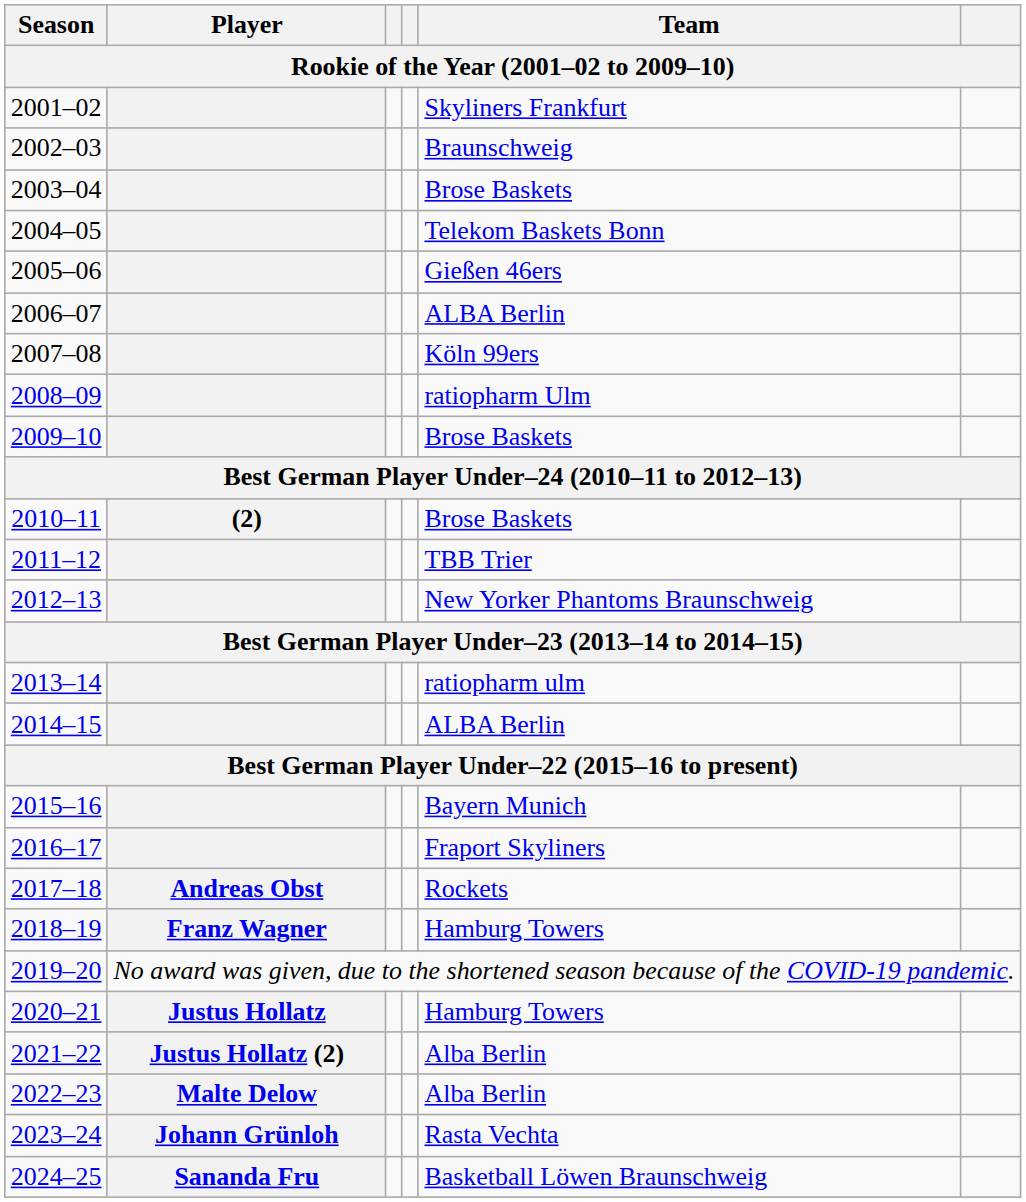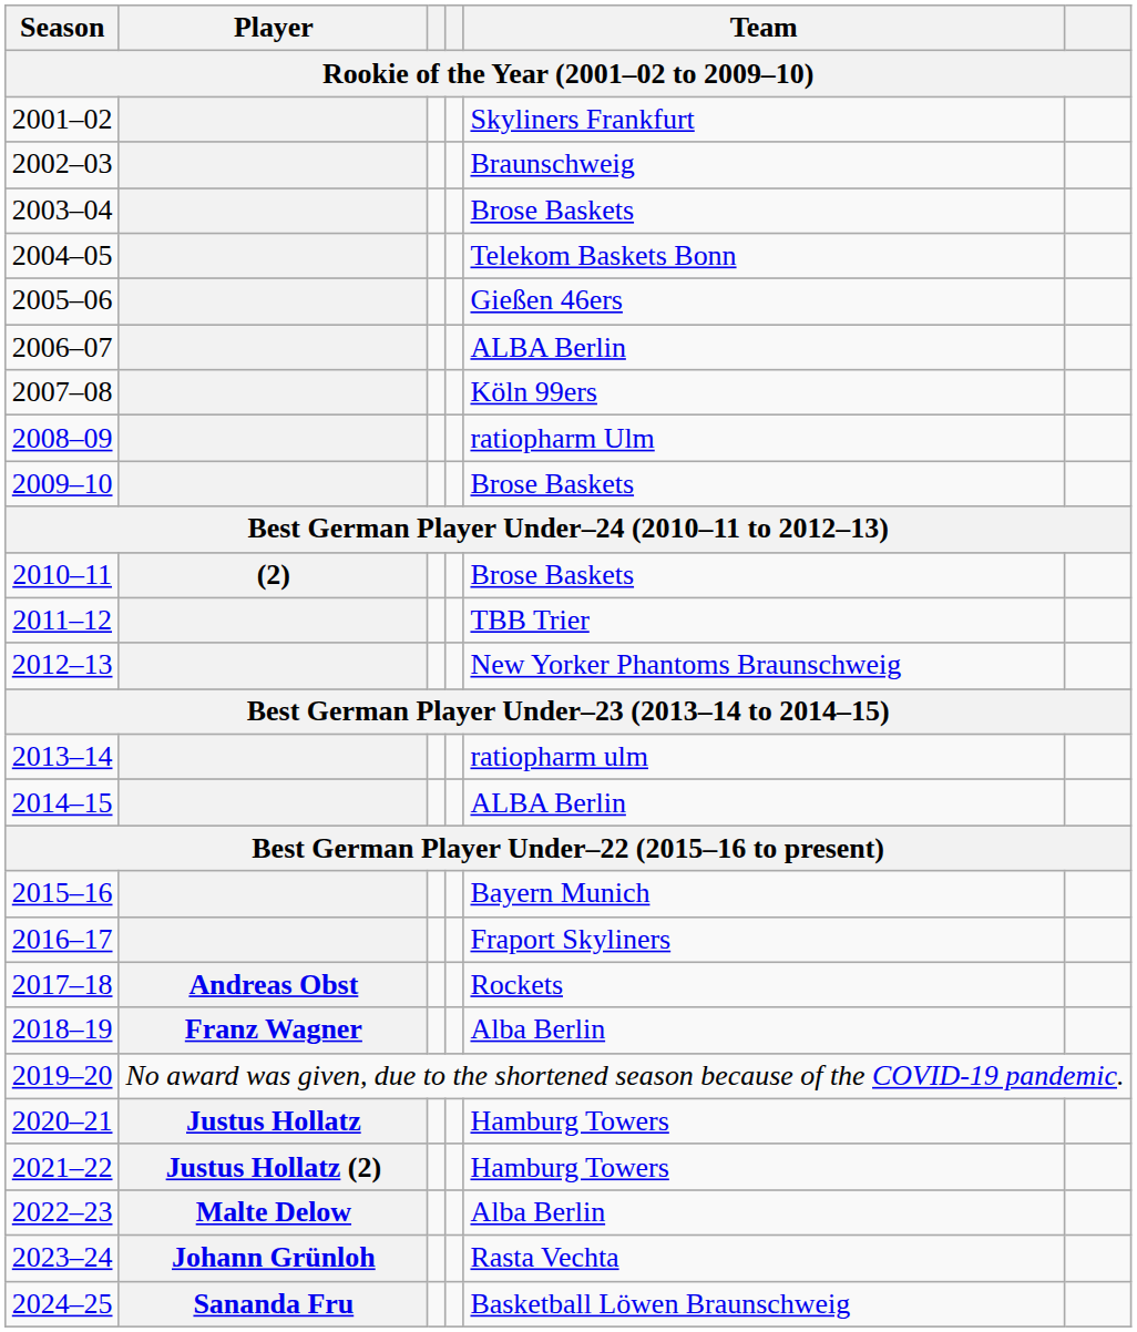2018–19 | Team: Hamburg Towers -> Alba Berlin
2021–22 | Team: Alba Berlin -> Hamburg Towers
